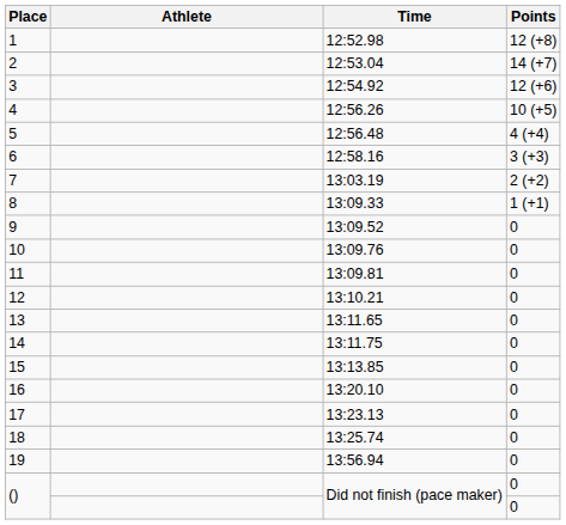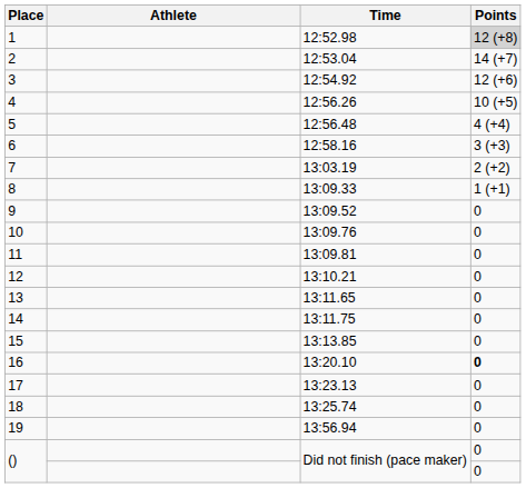1 | Points: no background -> lightgrey background
16 | Points: normal -> bold
